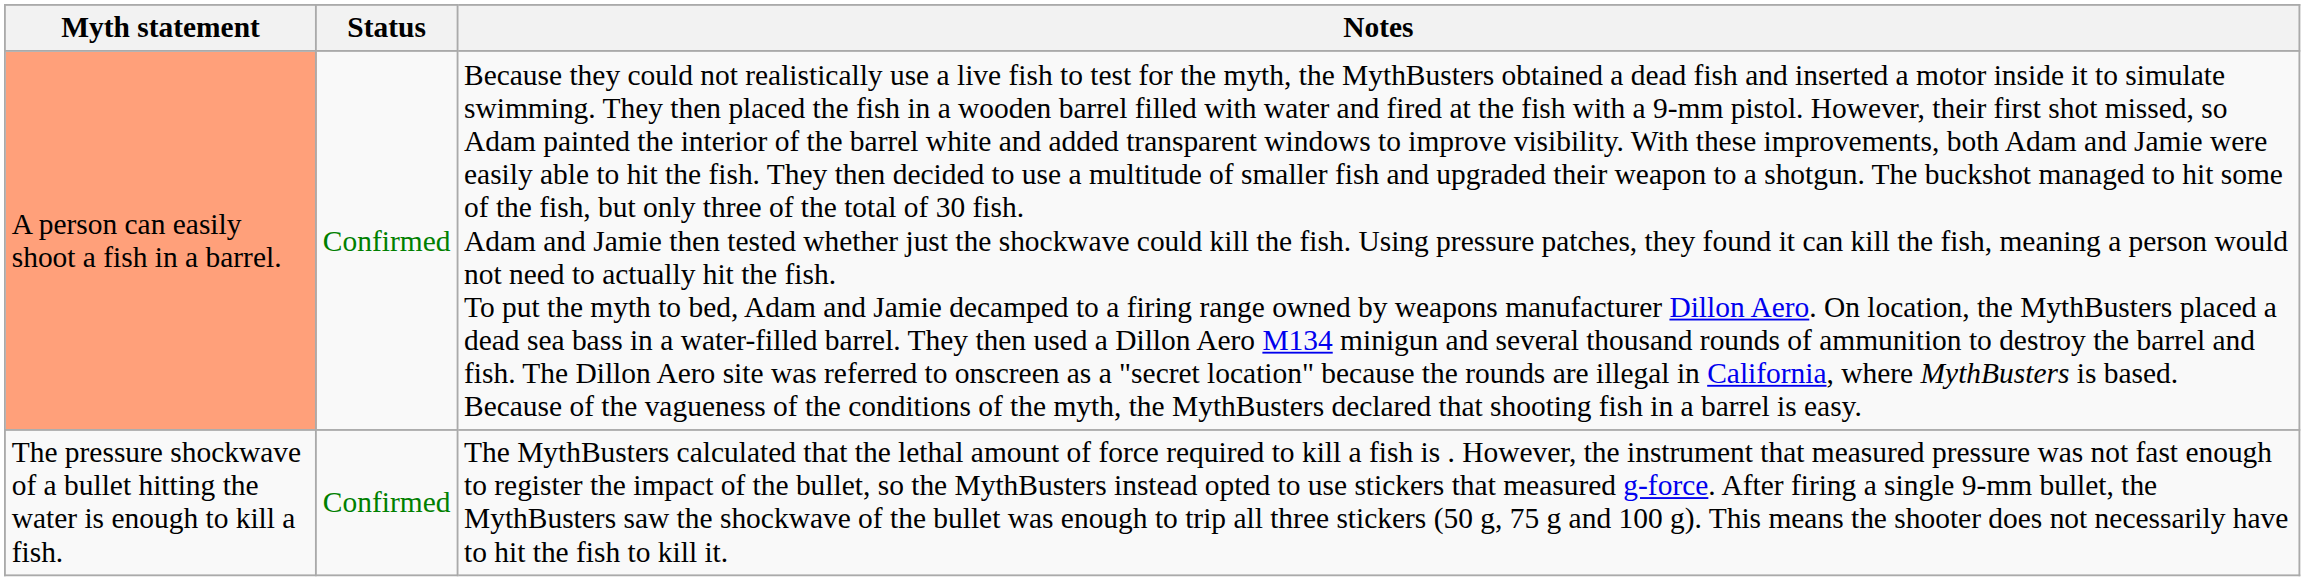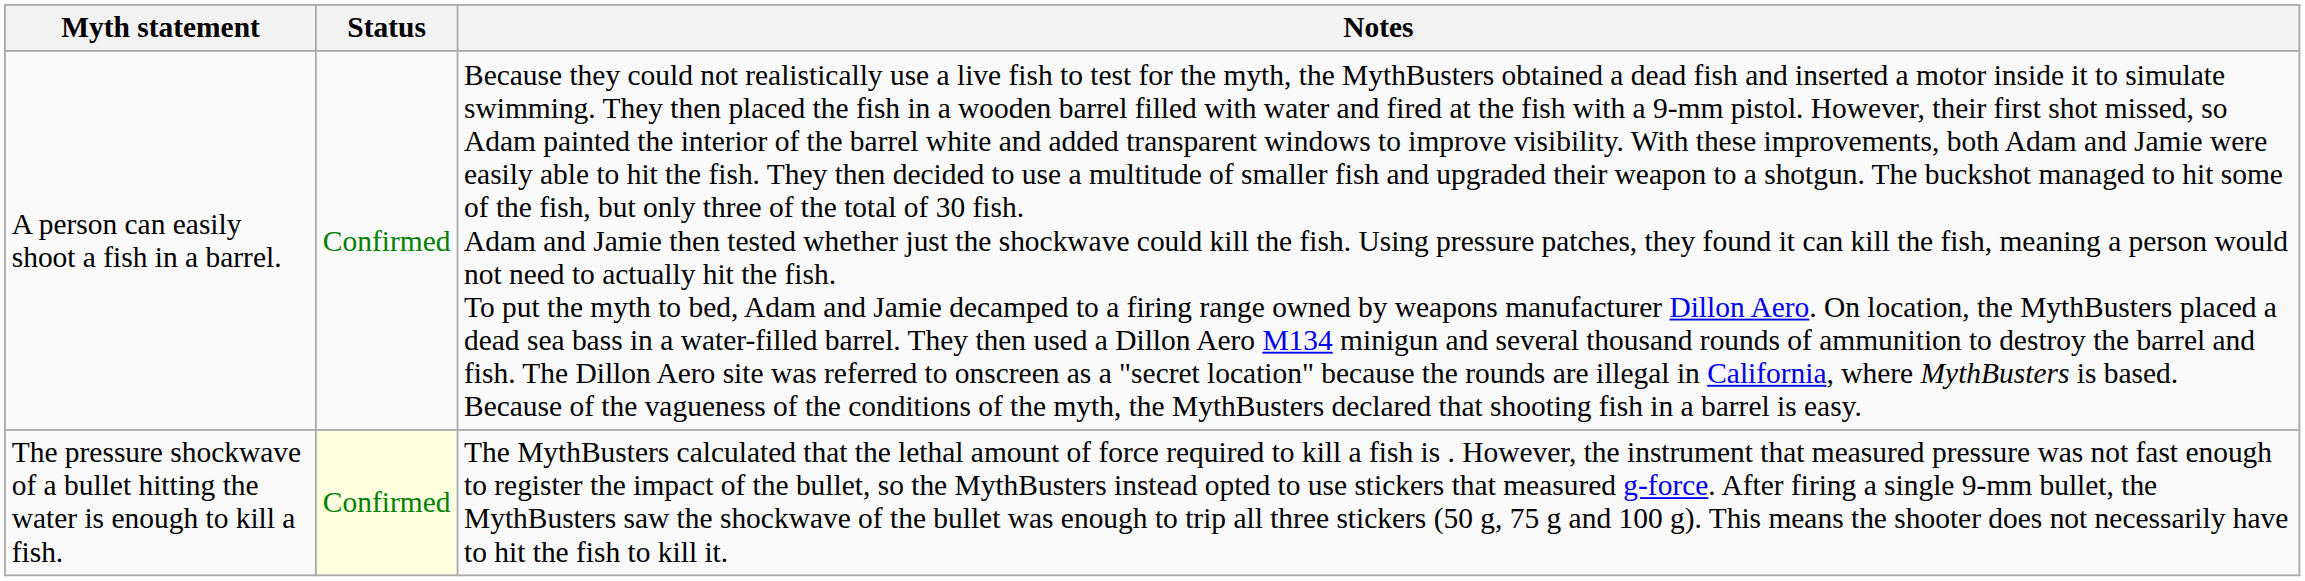row 2 | Myth statement: lightsalmon background -> no background
row 3 | Status: no background -> lightyellow background
